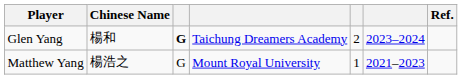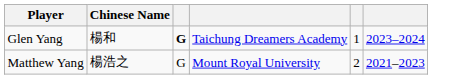- column: Ref.
Glen Yang | column 5: 2 -> 1
Matthew Yang | column 5: 1 -> 2
